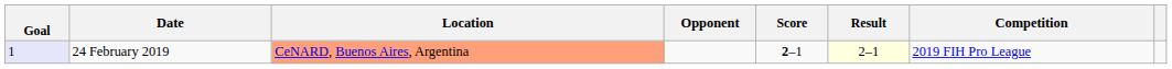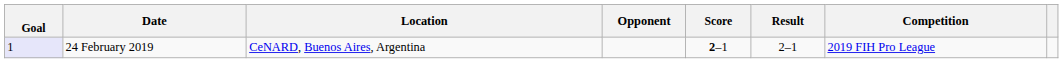24 February 2019 | Location: lightsalmon background -> no background
24 February 2019 | Result: lightyellow background -> no background
